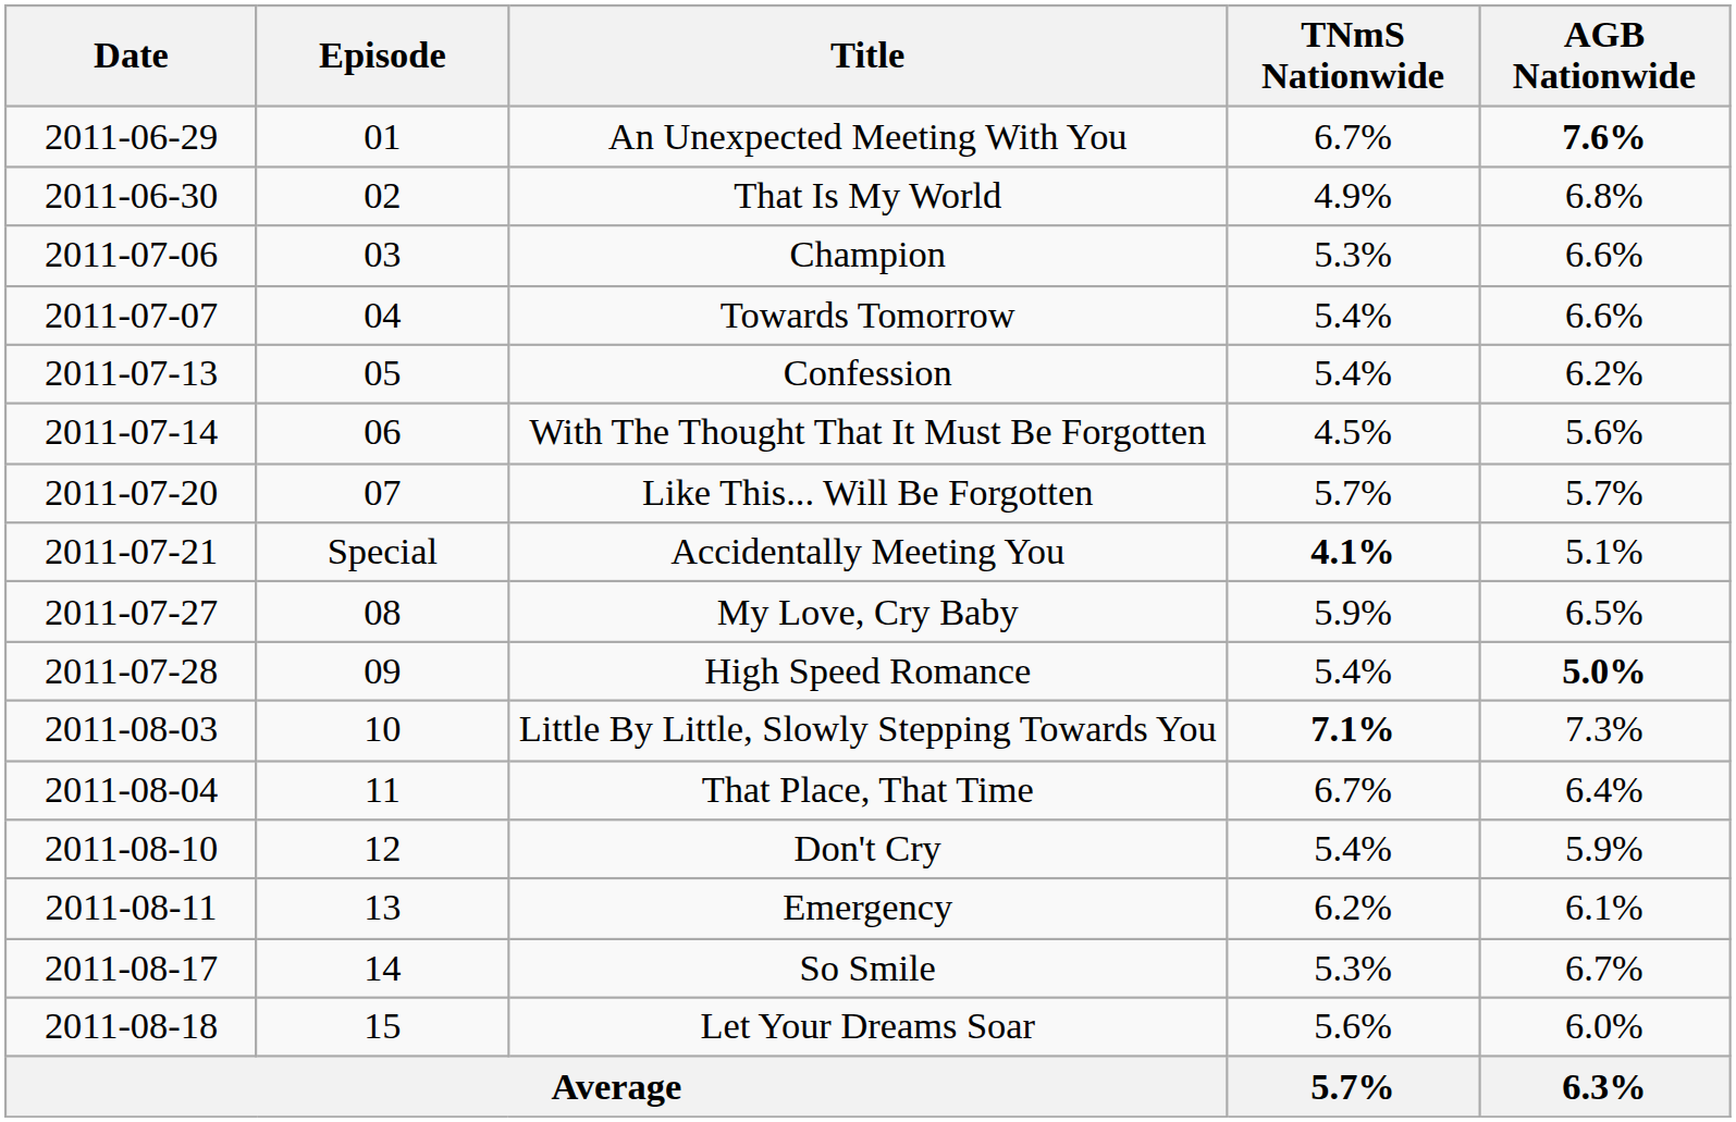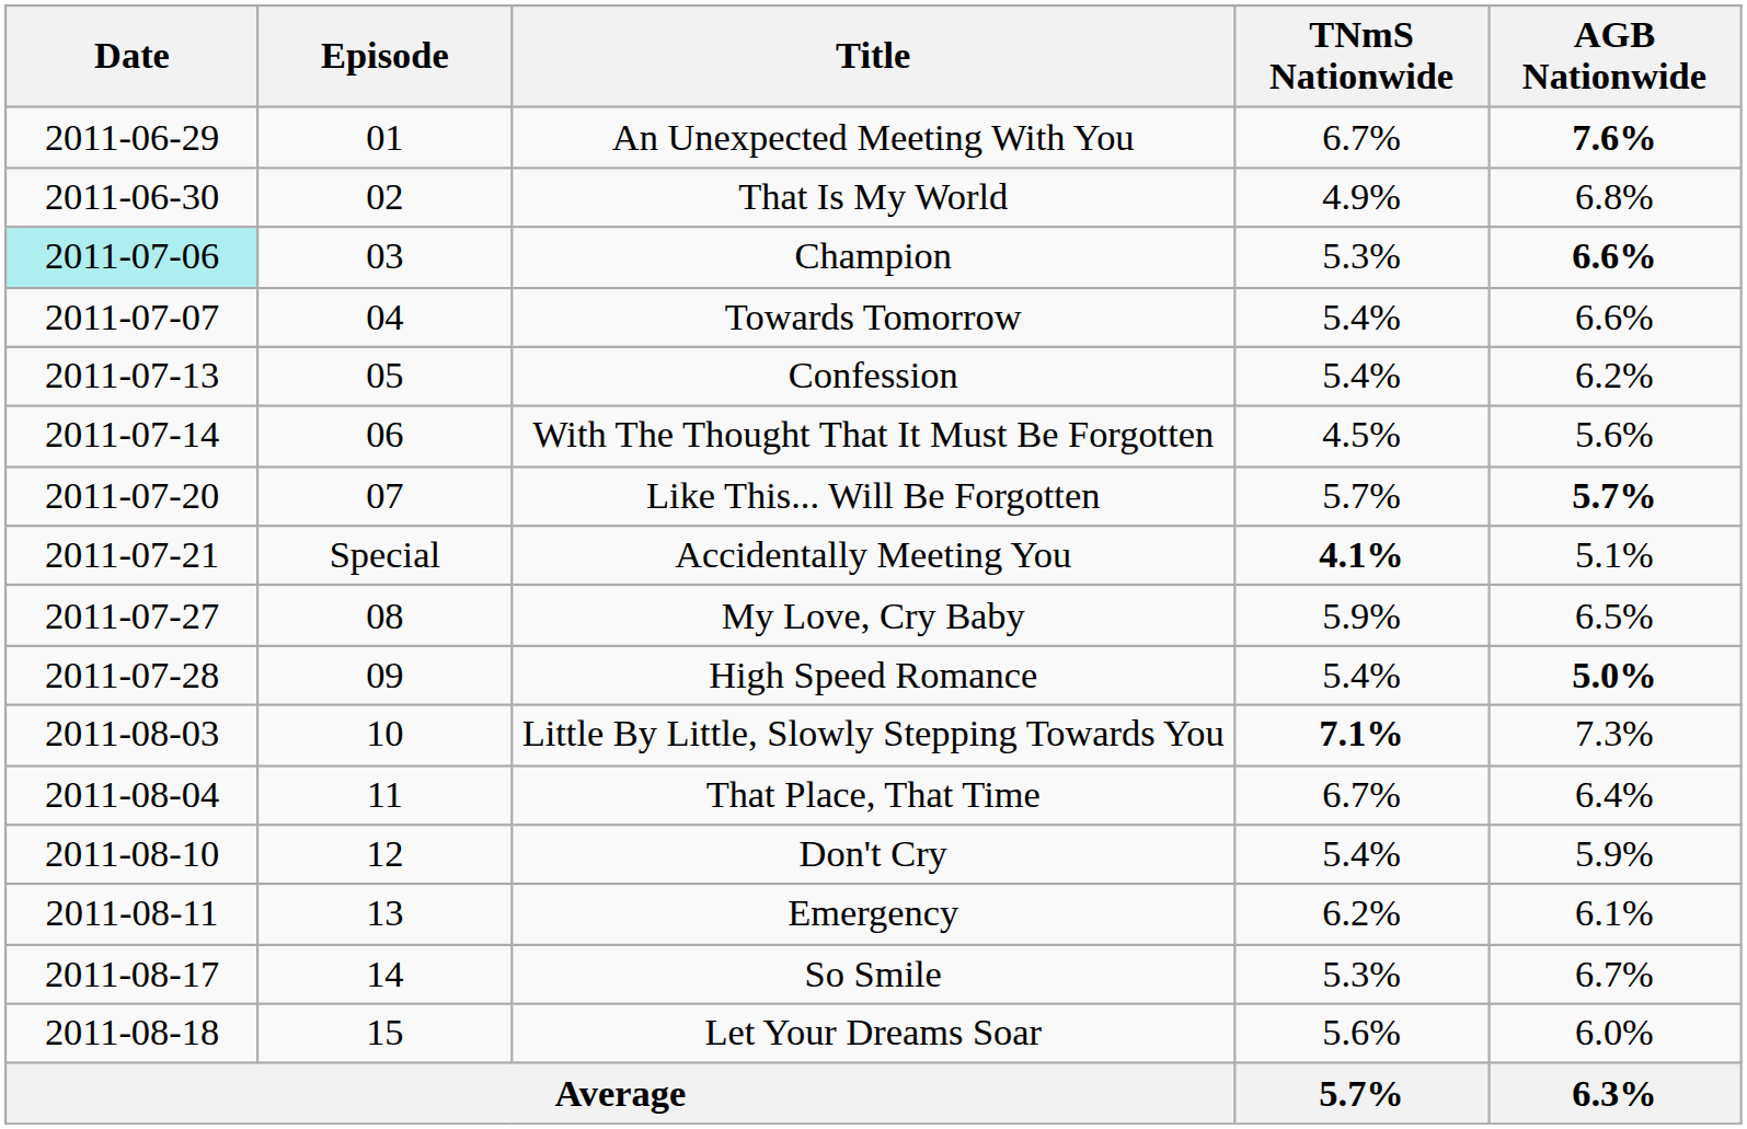Champion | Date: no background -> paleturquoise background
Champion | AGB Nationwide: normal -> bold
Like This... Will Be Forgotten | AGB Nationwide: normal -> bold
